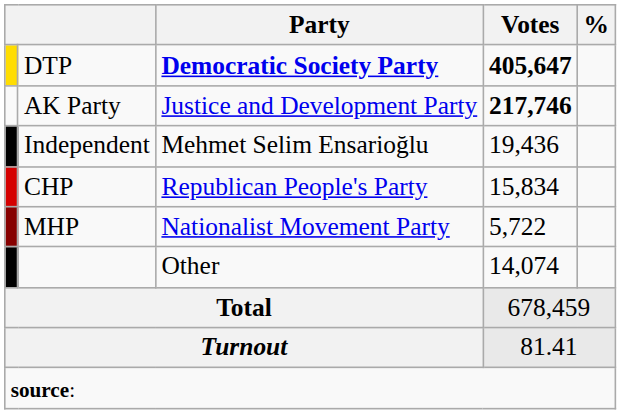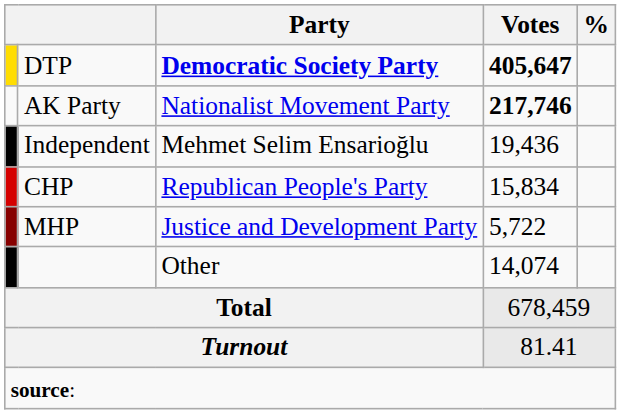AK Party | Party: Justice and Development Party -> Nationalist Movement Party
MHP | Party: Nationalist Movement Party -> Justice and Development Party
